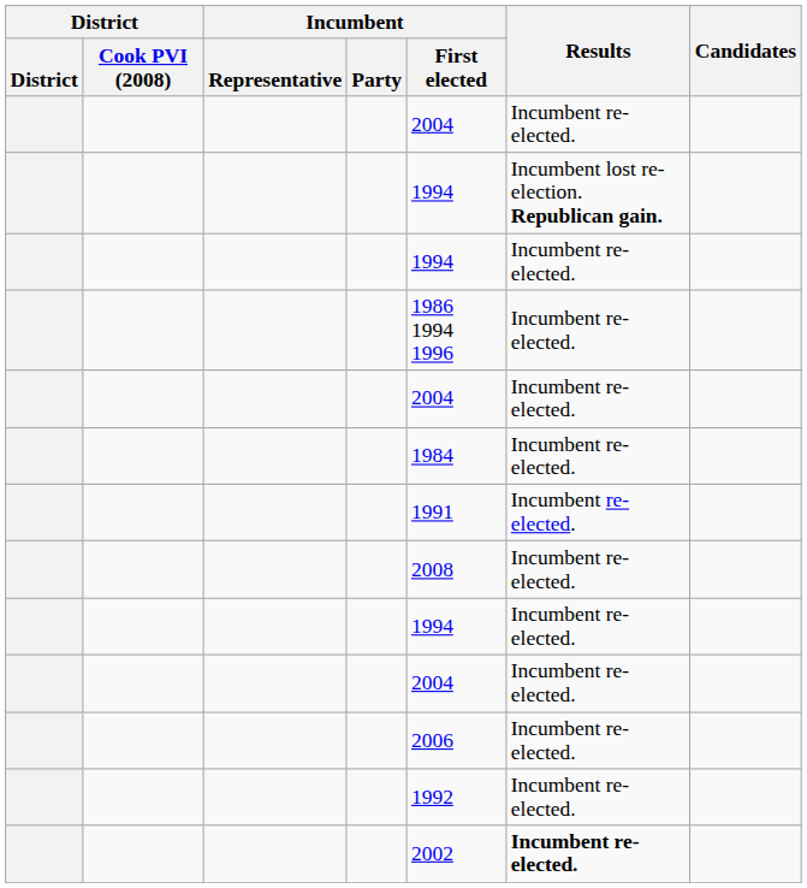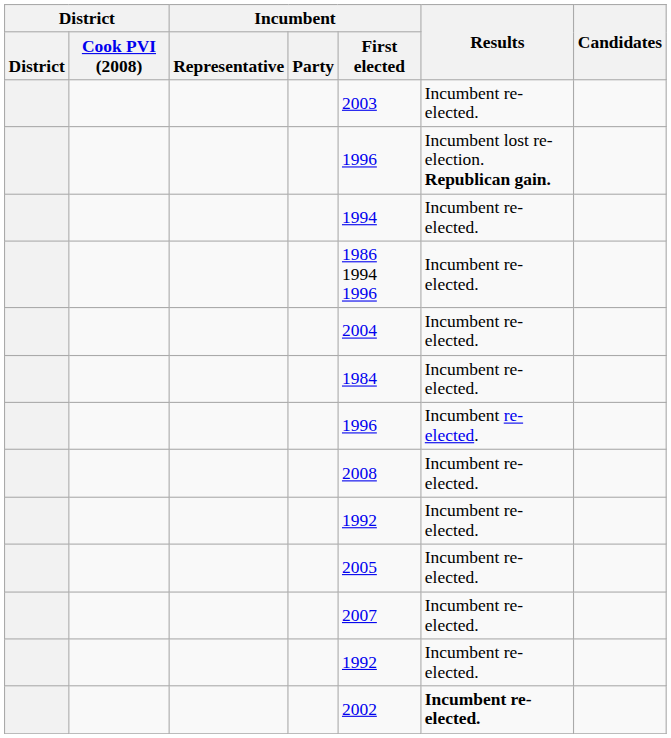row 3 | Incumbent / First elected: 2004 -> 2003
row 4 | Incumbent / First elected: 1994 -> 1996
row 9 | Incumbent / First elected: 1991 -> 1996
row 11 | Incumbent / First elected: 1994 -> 1992
row 12 | Incumbent / First elected: 2004 -> 2005
row 13 | Incumbent / First elected: 2006 -> 2007
